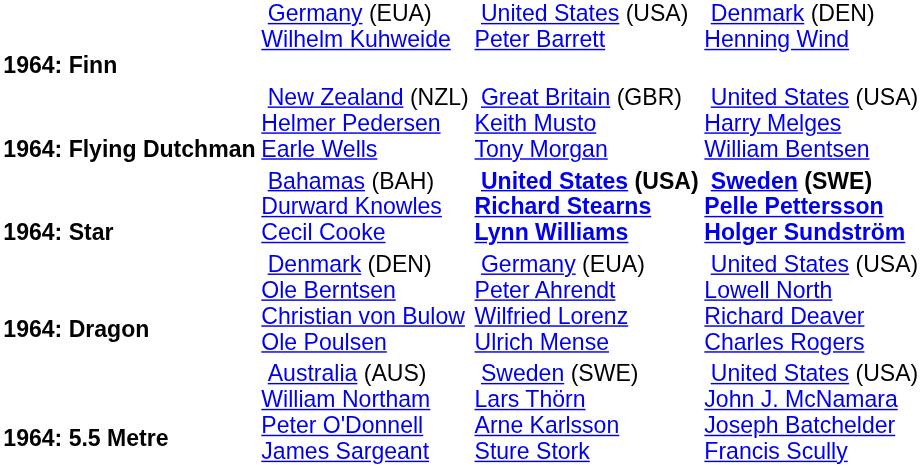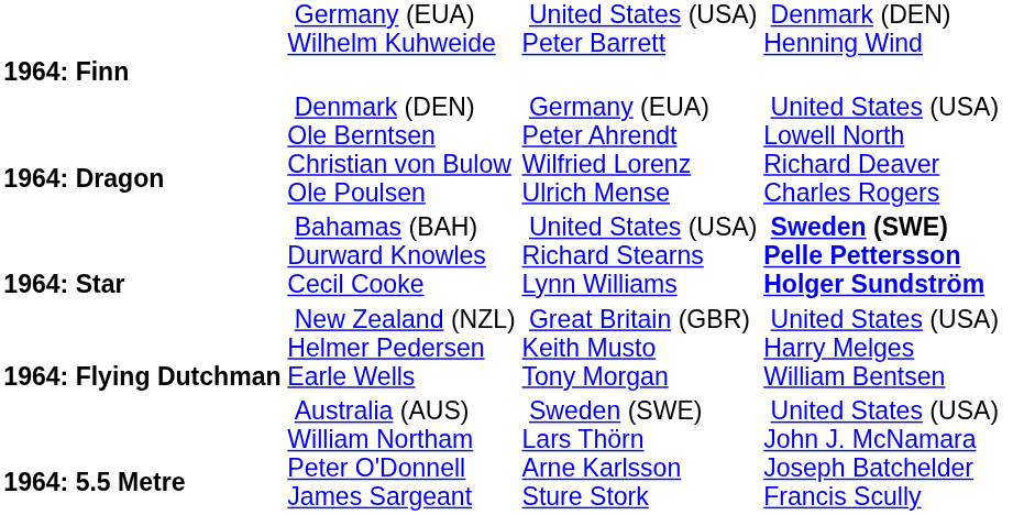rows swapped: 1964: Flying Dutchman <-> 1964: Dragon
1964: Star | column 3: bold -> normal
